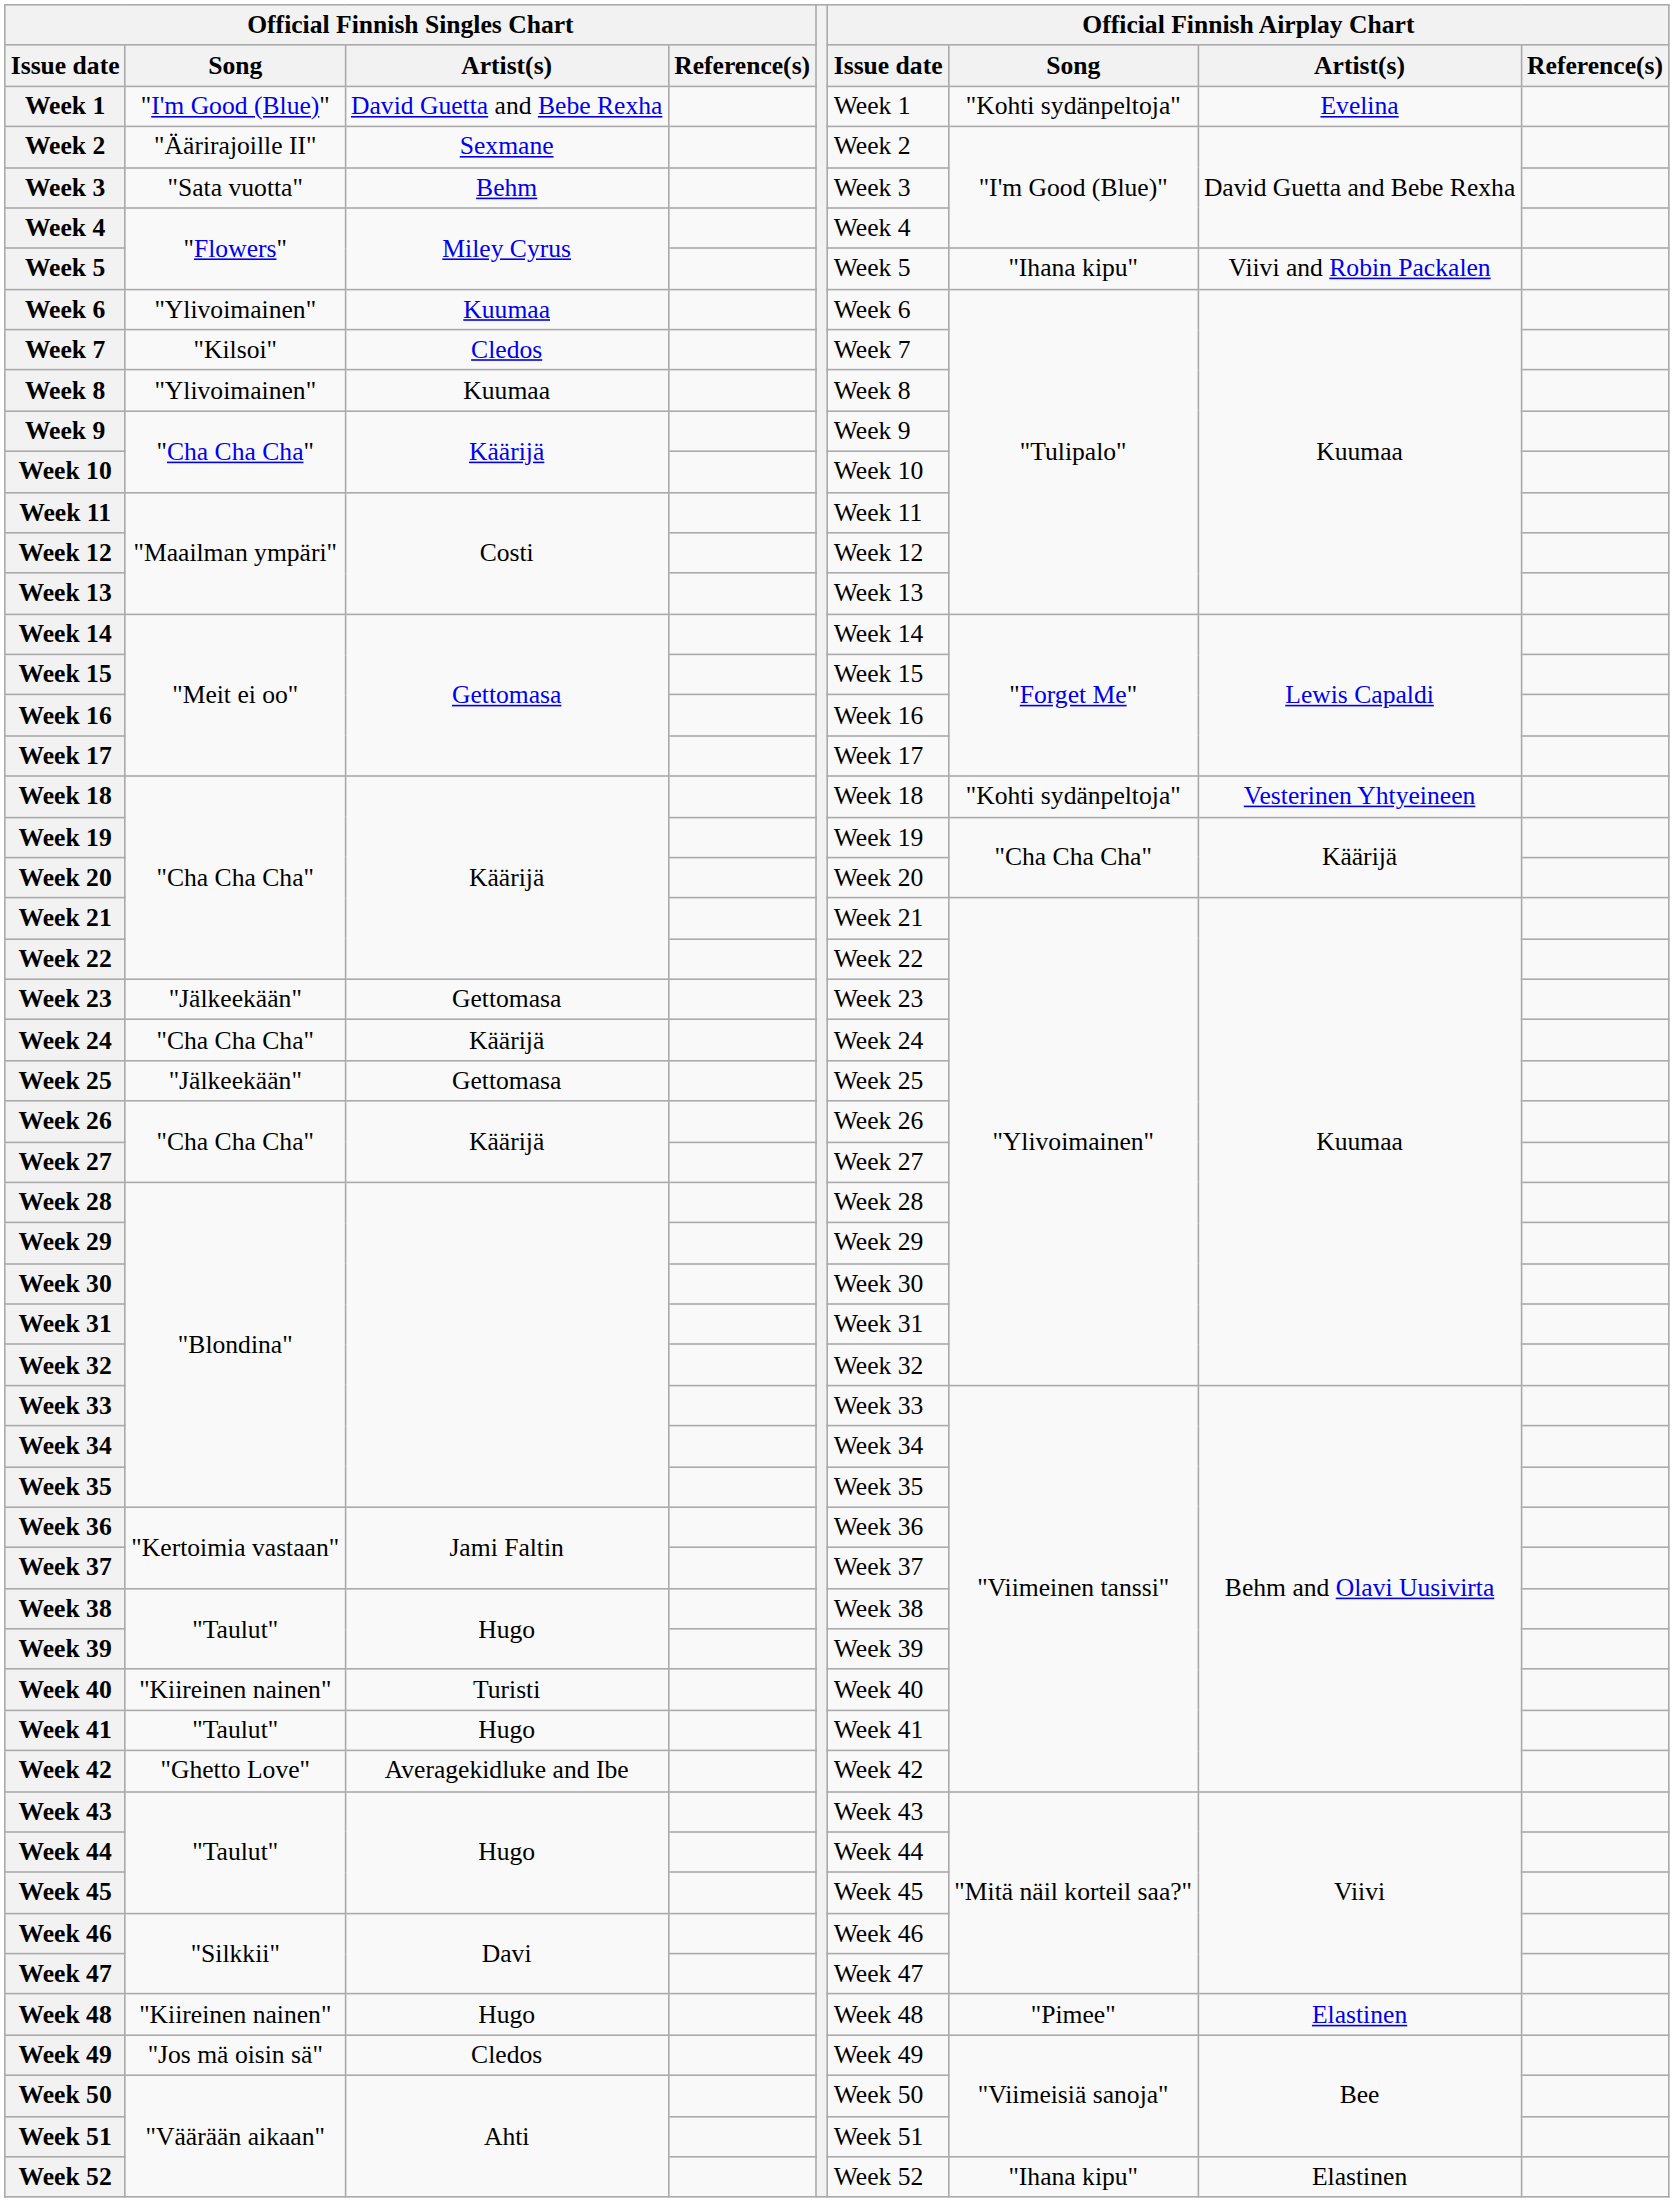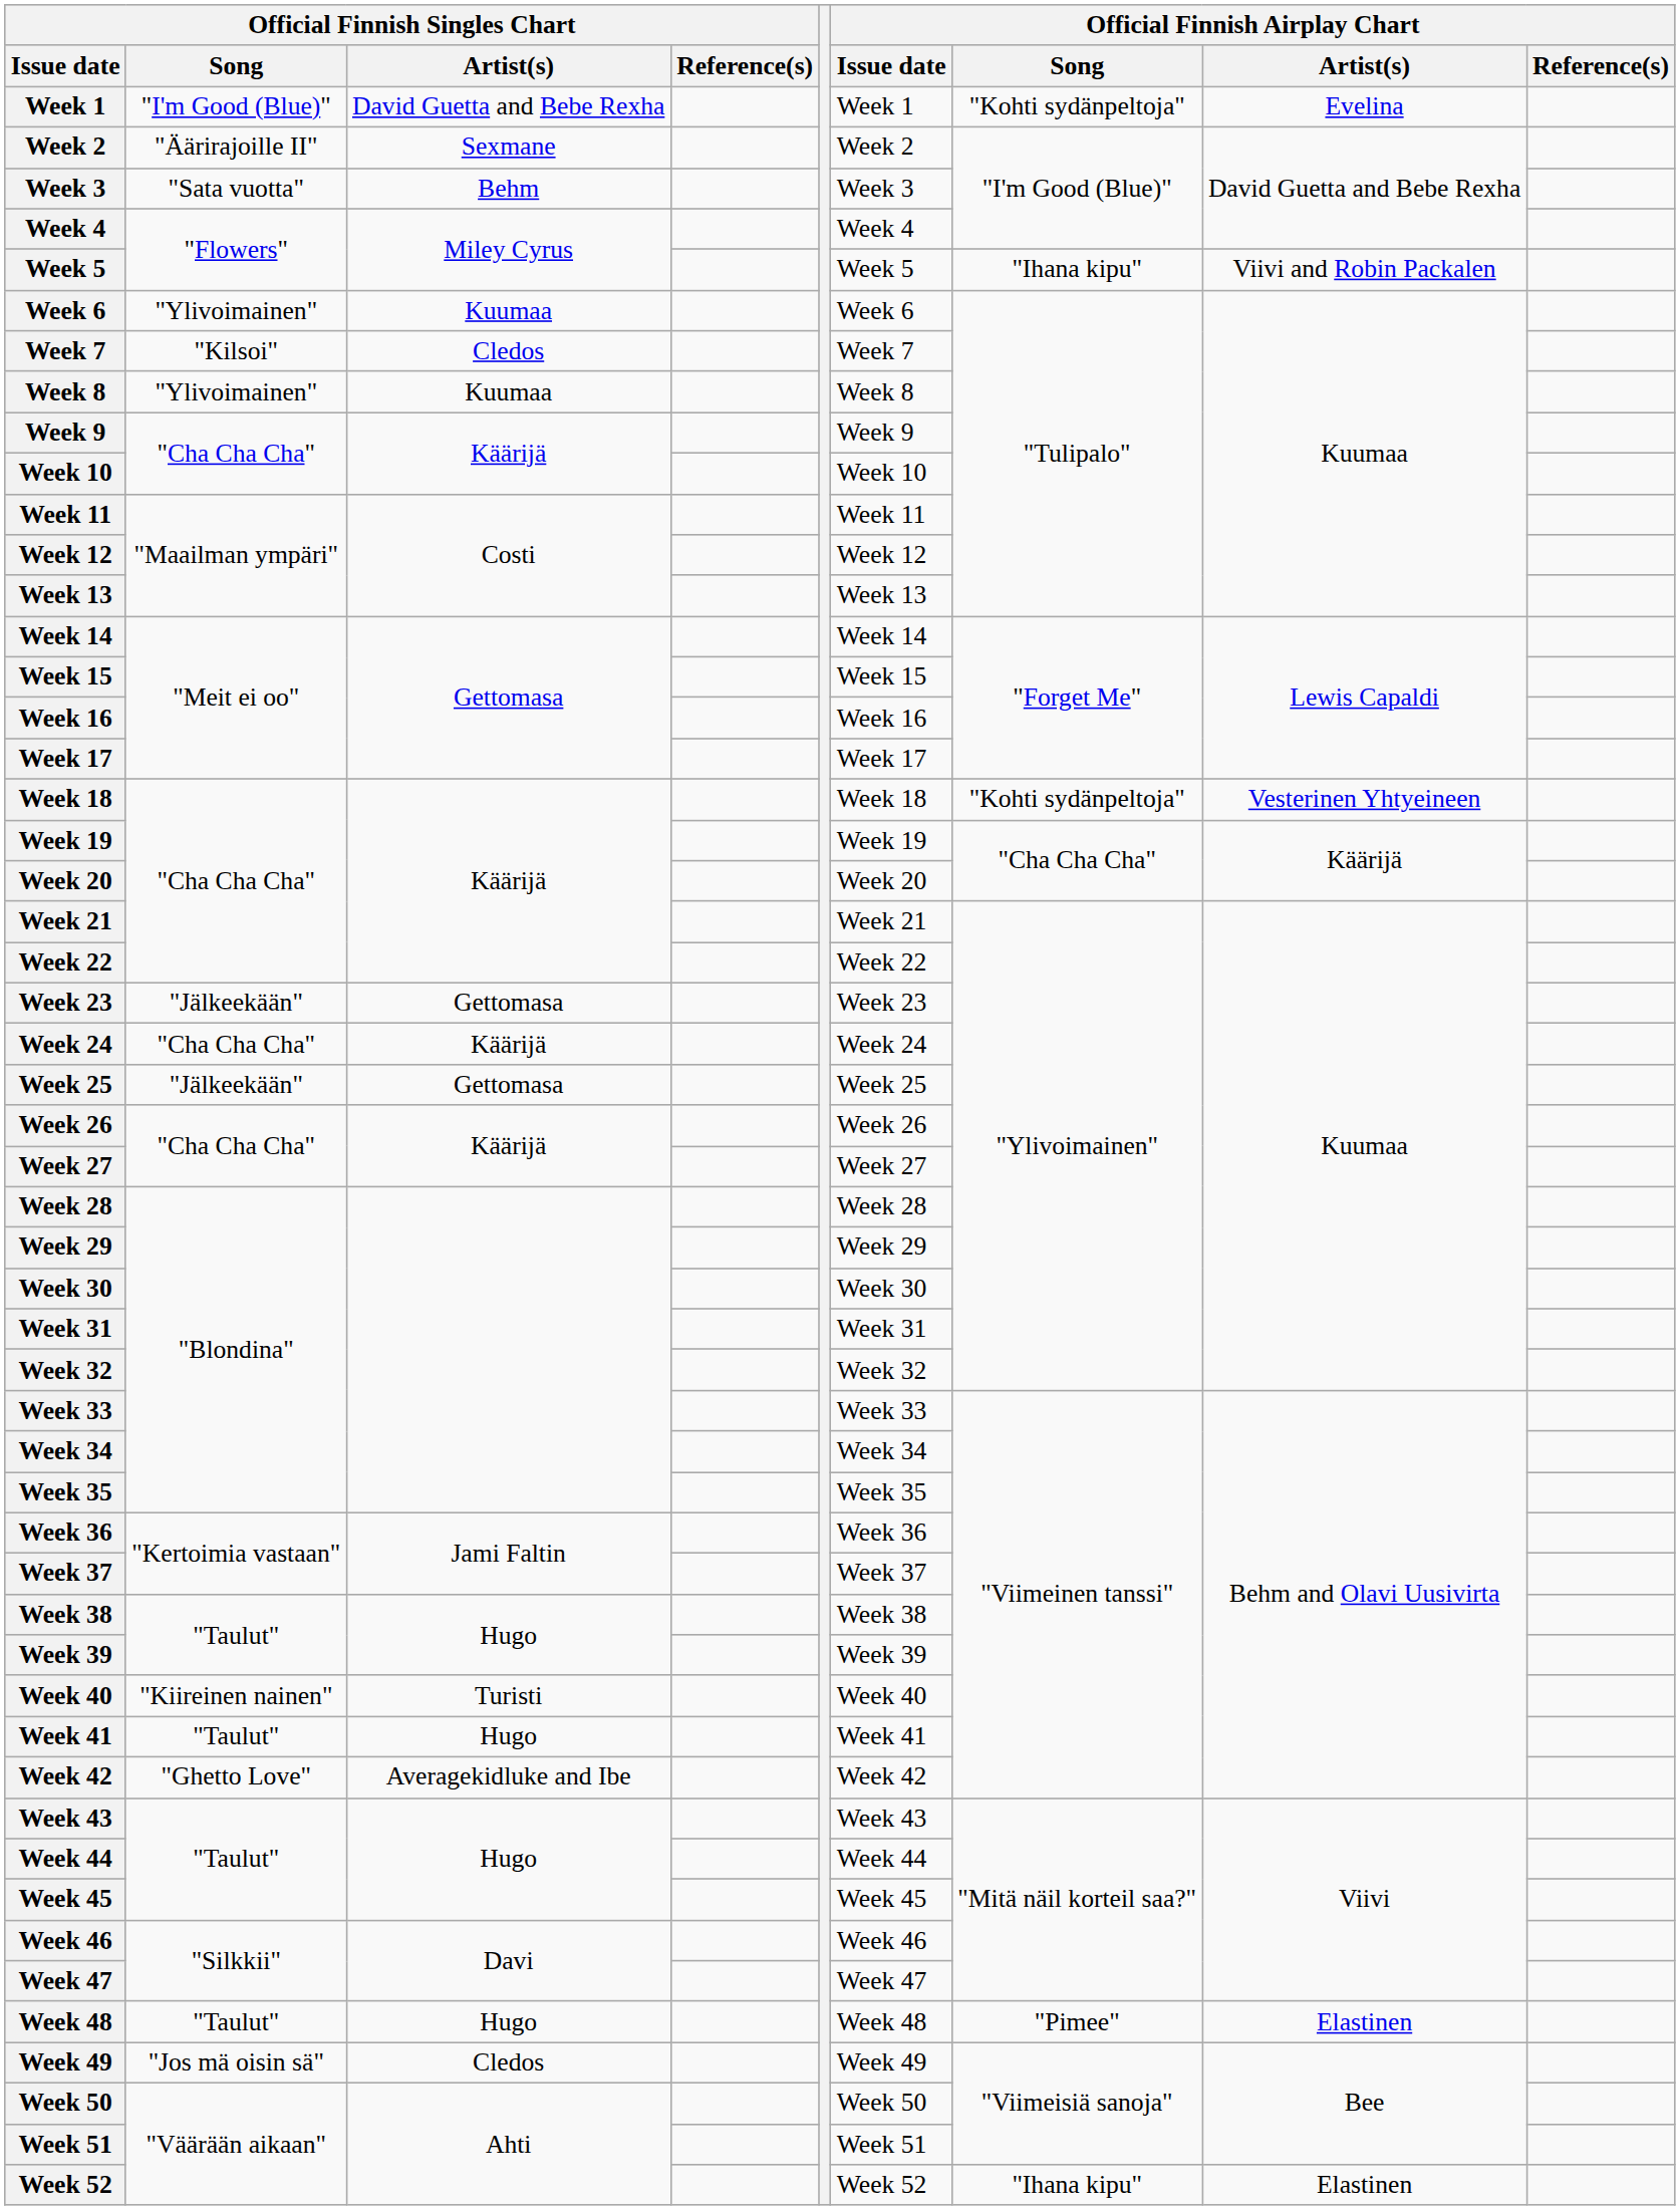row 50 | Official Finnish Singles Chart / Song: "Kiireinen nainen" -> "Taulut"
